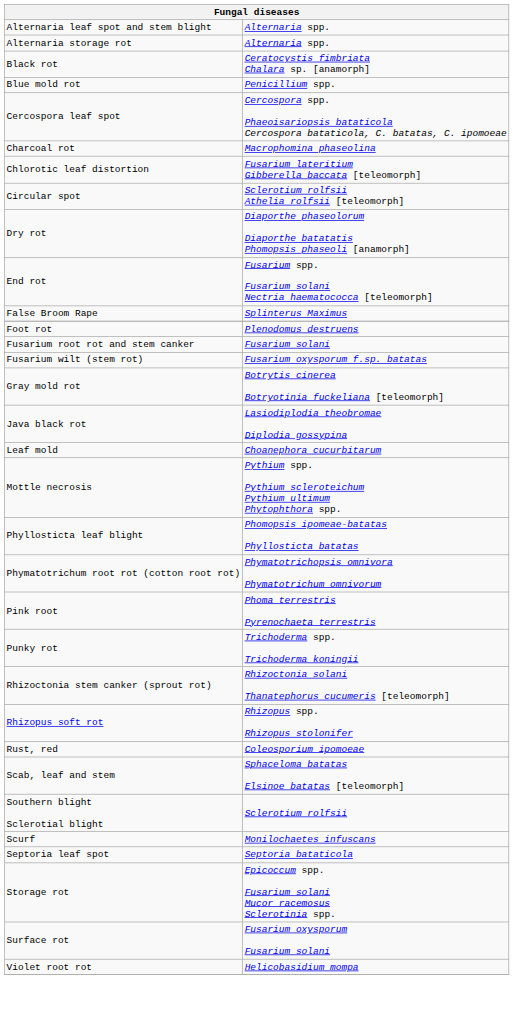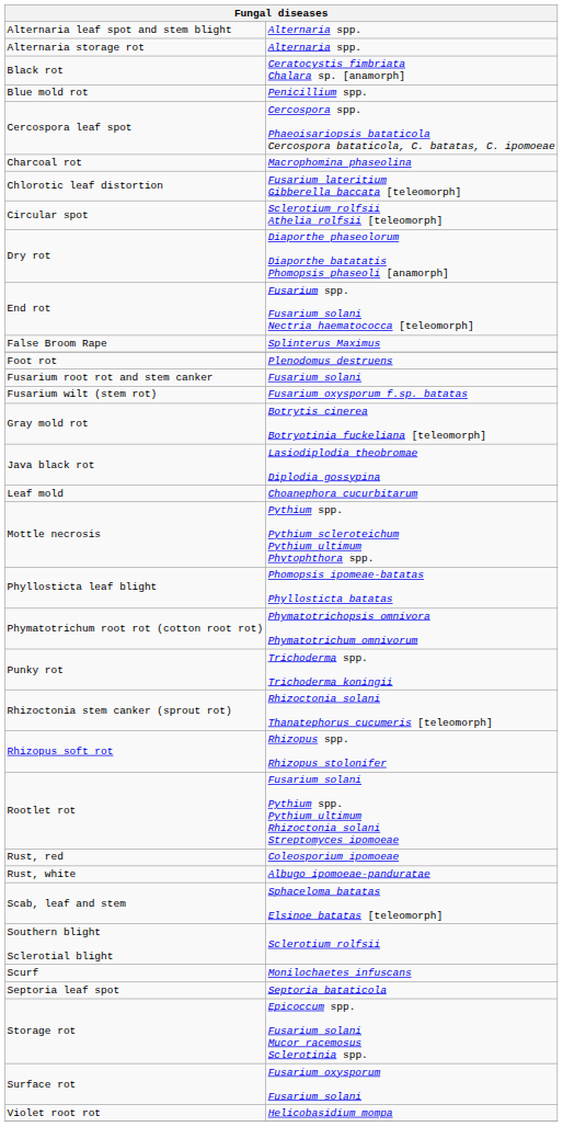- row: Pink root | Phoma terrestris Pyrenochaeta terrestris
+ row: Rootlet rot | Fusarium solani Pythium spp. Pythium ultimum Rhizoctonia solani Streptomyces ipomoeae
+ row: Rust, white | Albugo ipomoeae-panduratae
